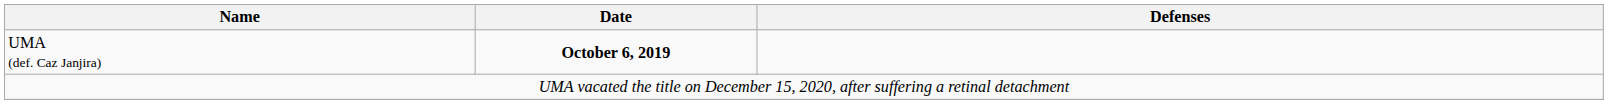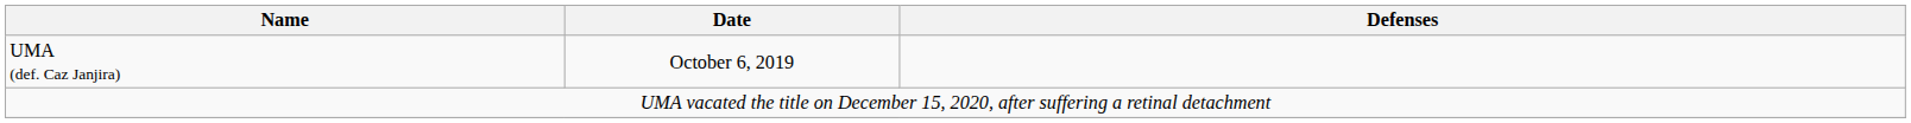UMA (def. Caz Janjira) | Date: bold -> normal
